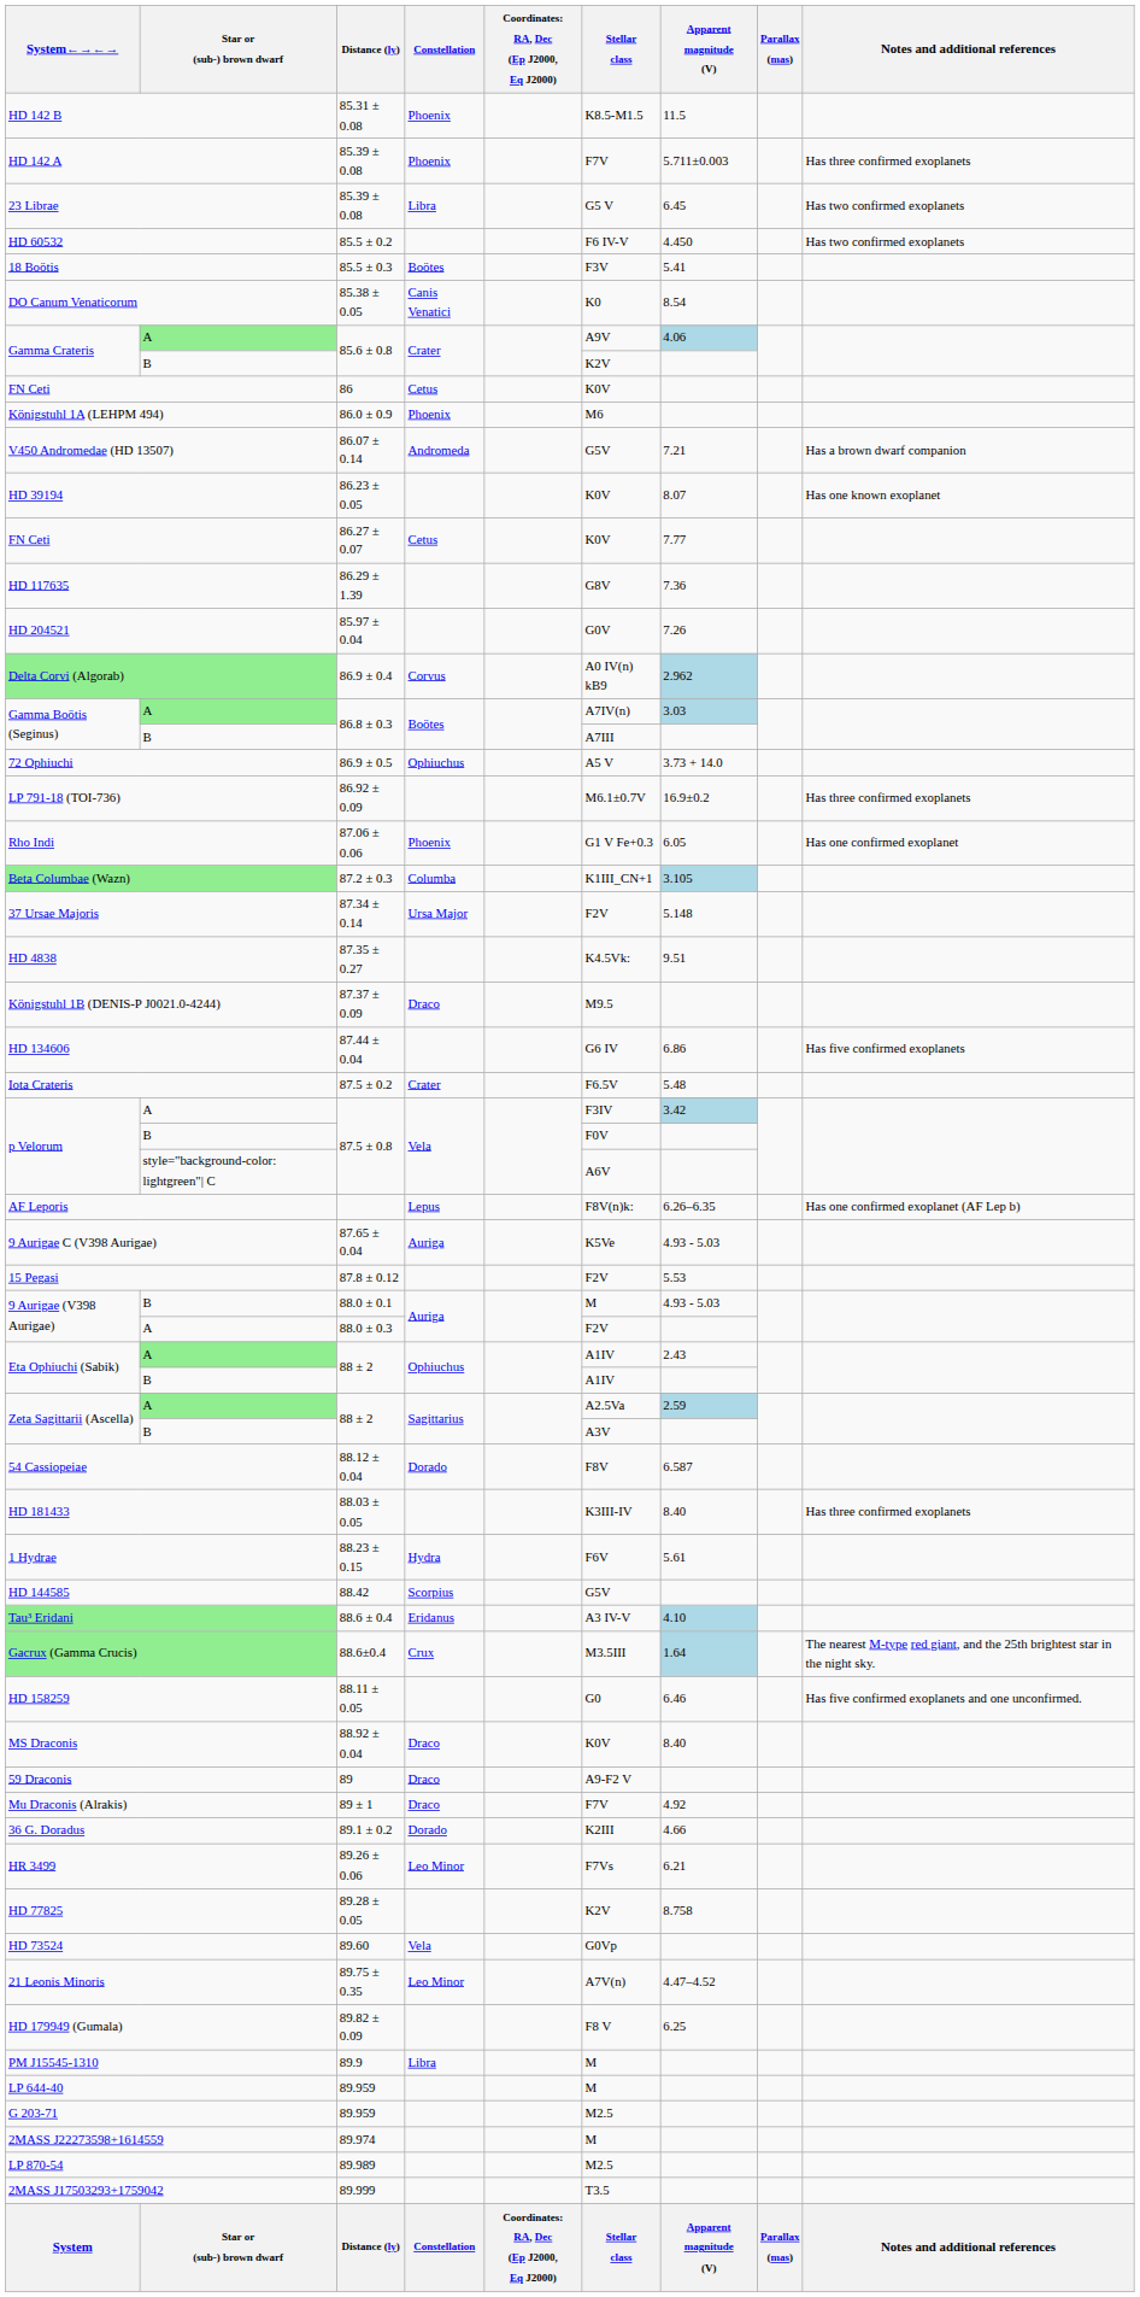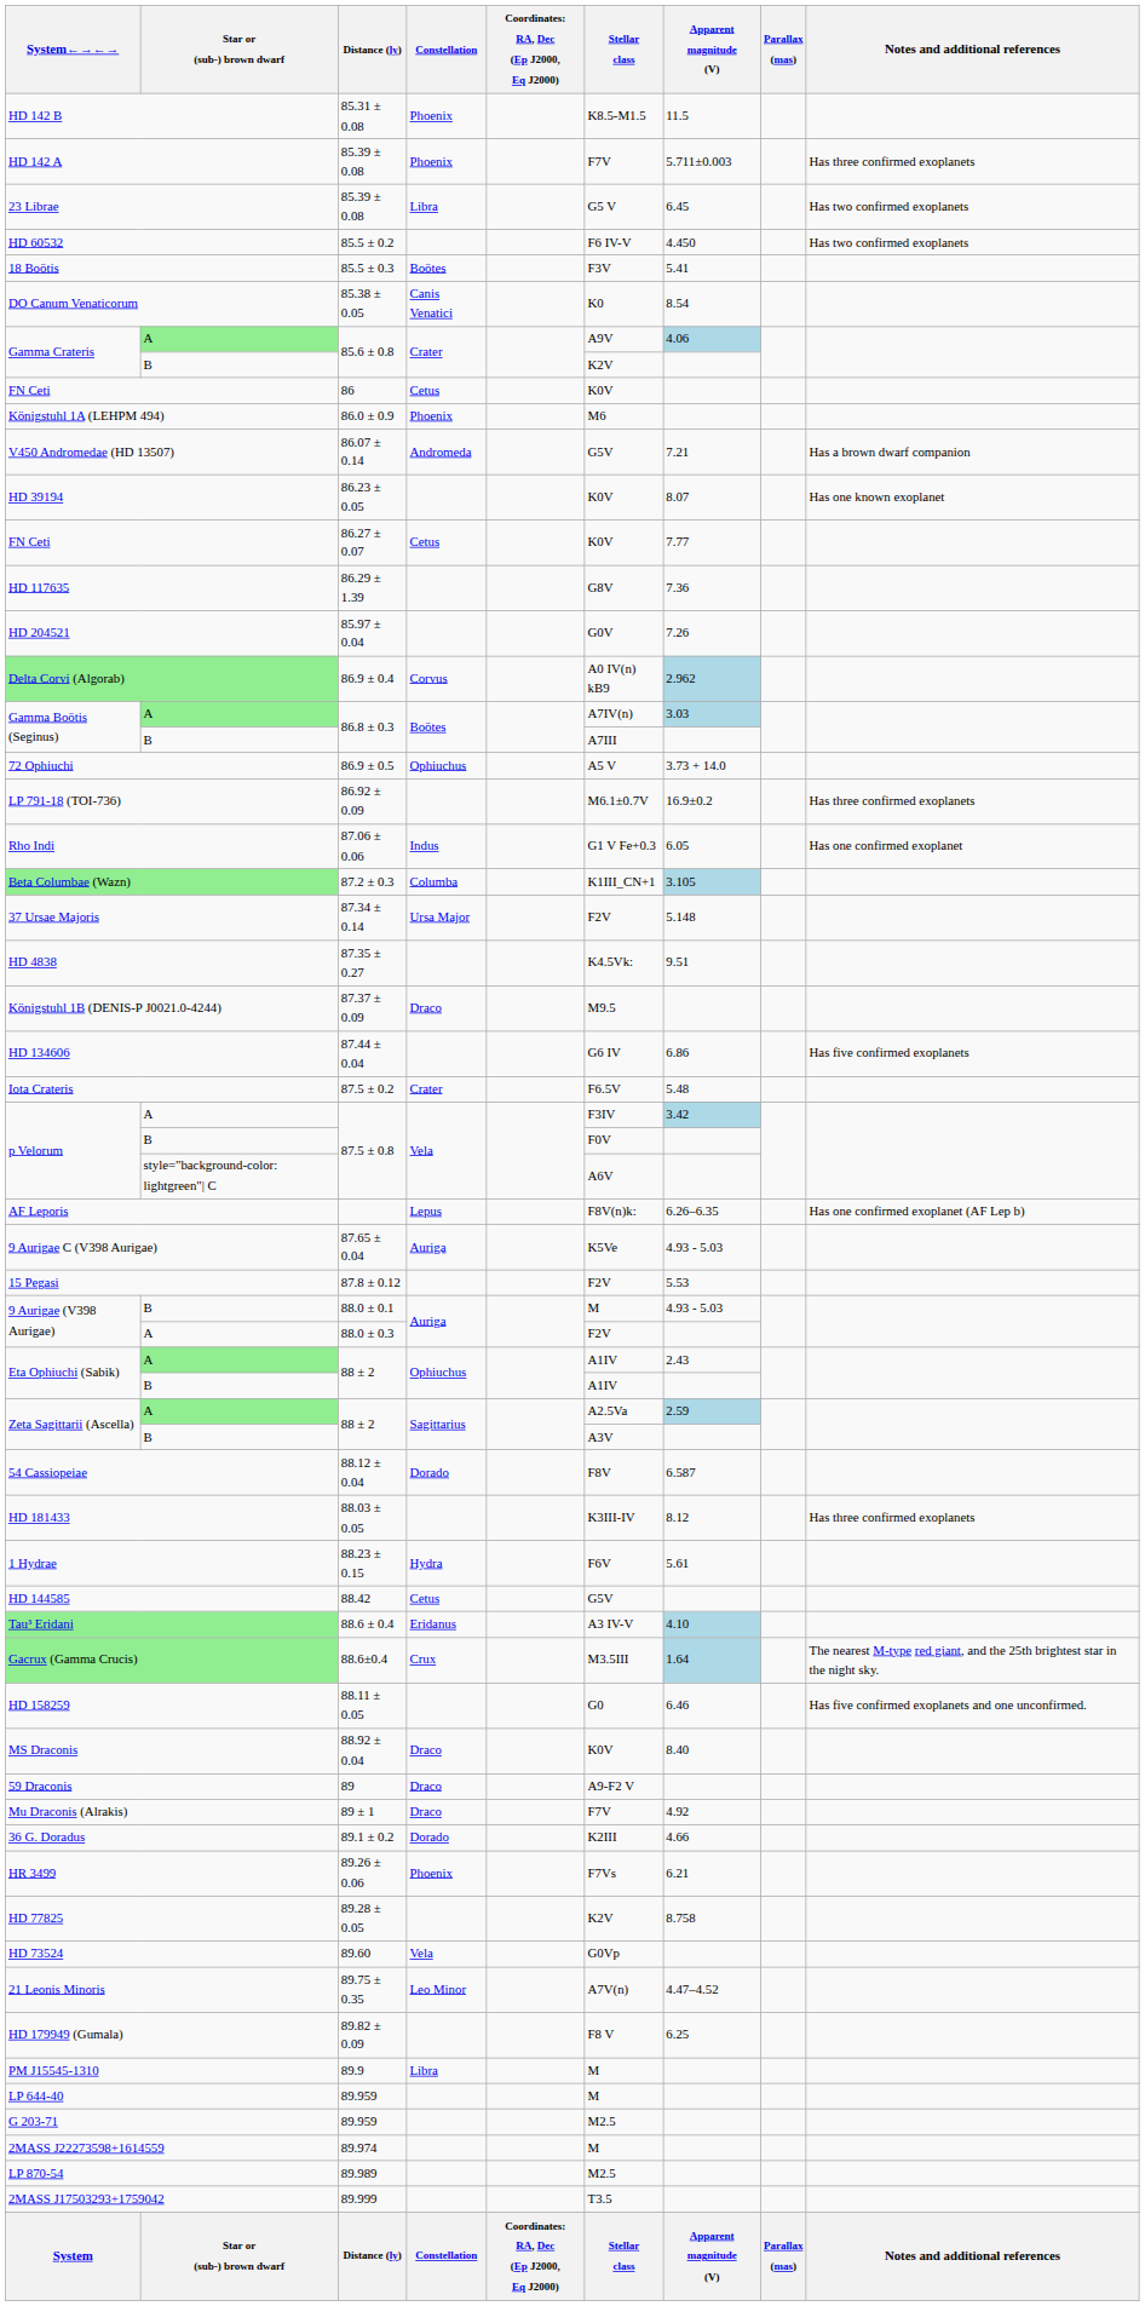Rho Indi | Constellation: Phoenix -> Indus
HD 181433 | Apparent magnitude (V): 8.40 -> 8.12
HD 144585 | Constellation: Scorpius -> Cetus
HR 3499 | Constellation: Leo Minor -> Phoenix
